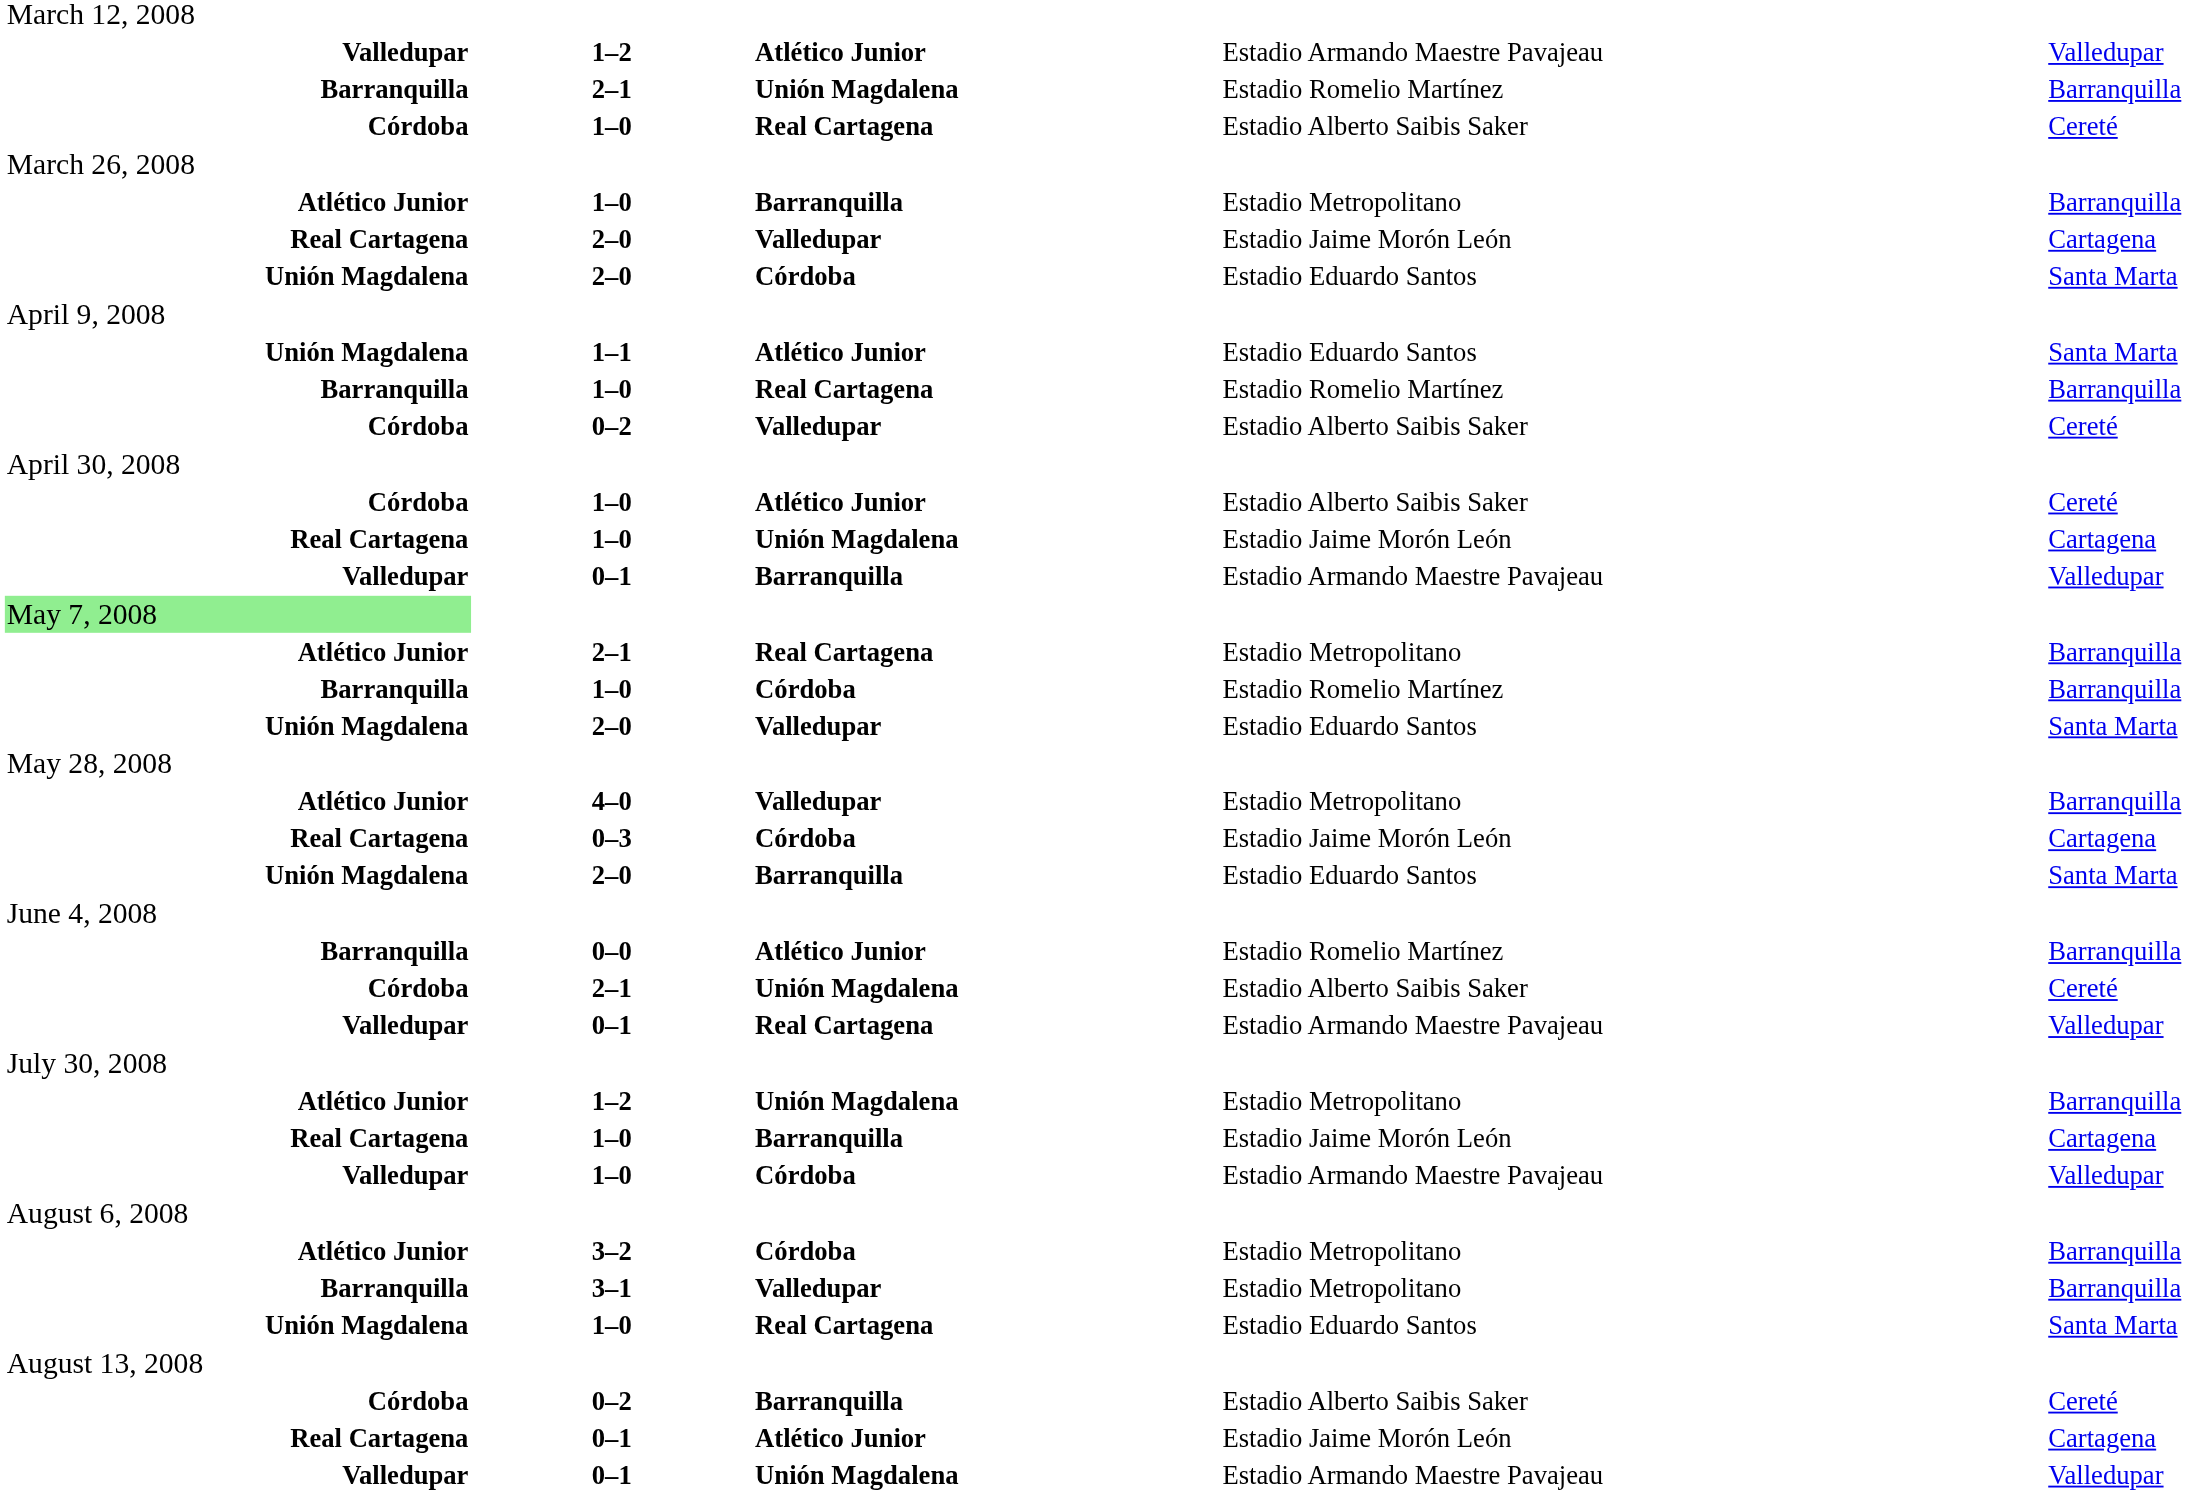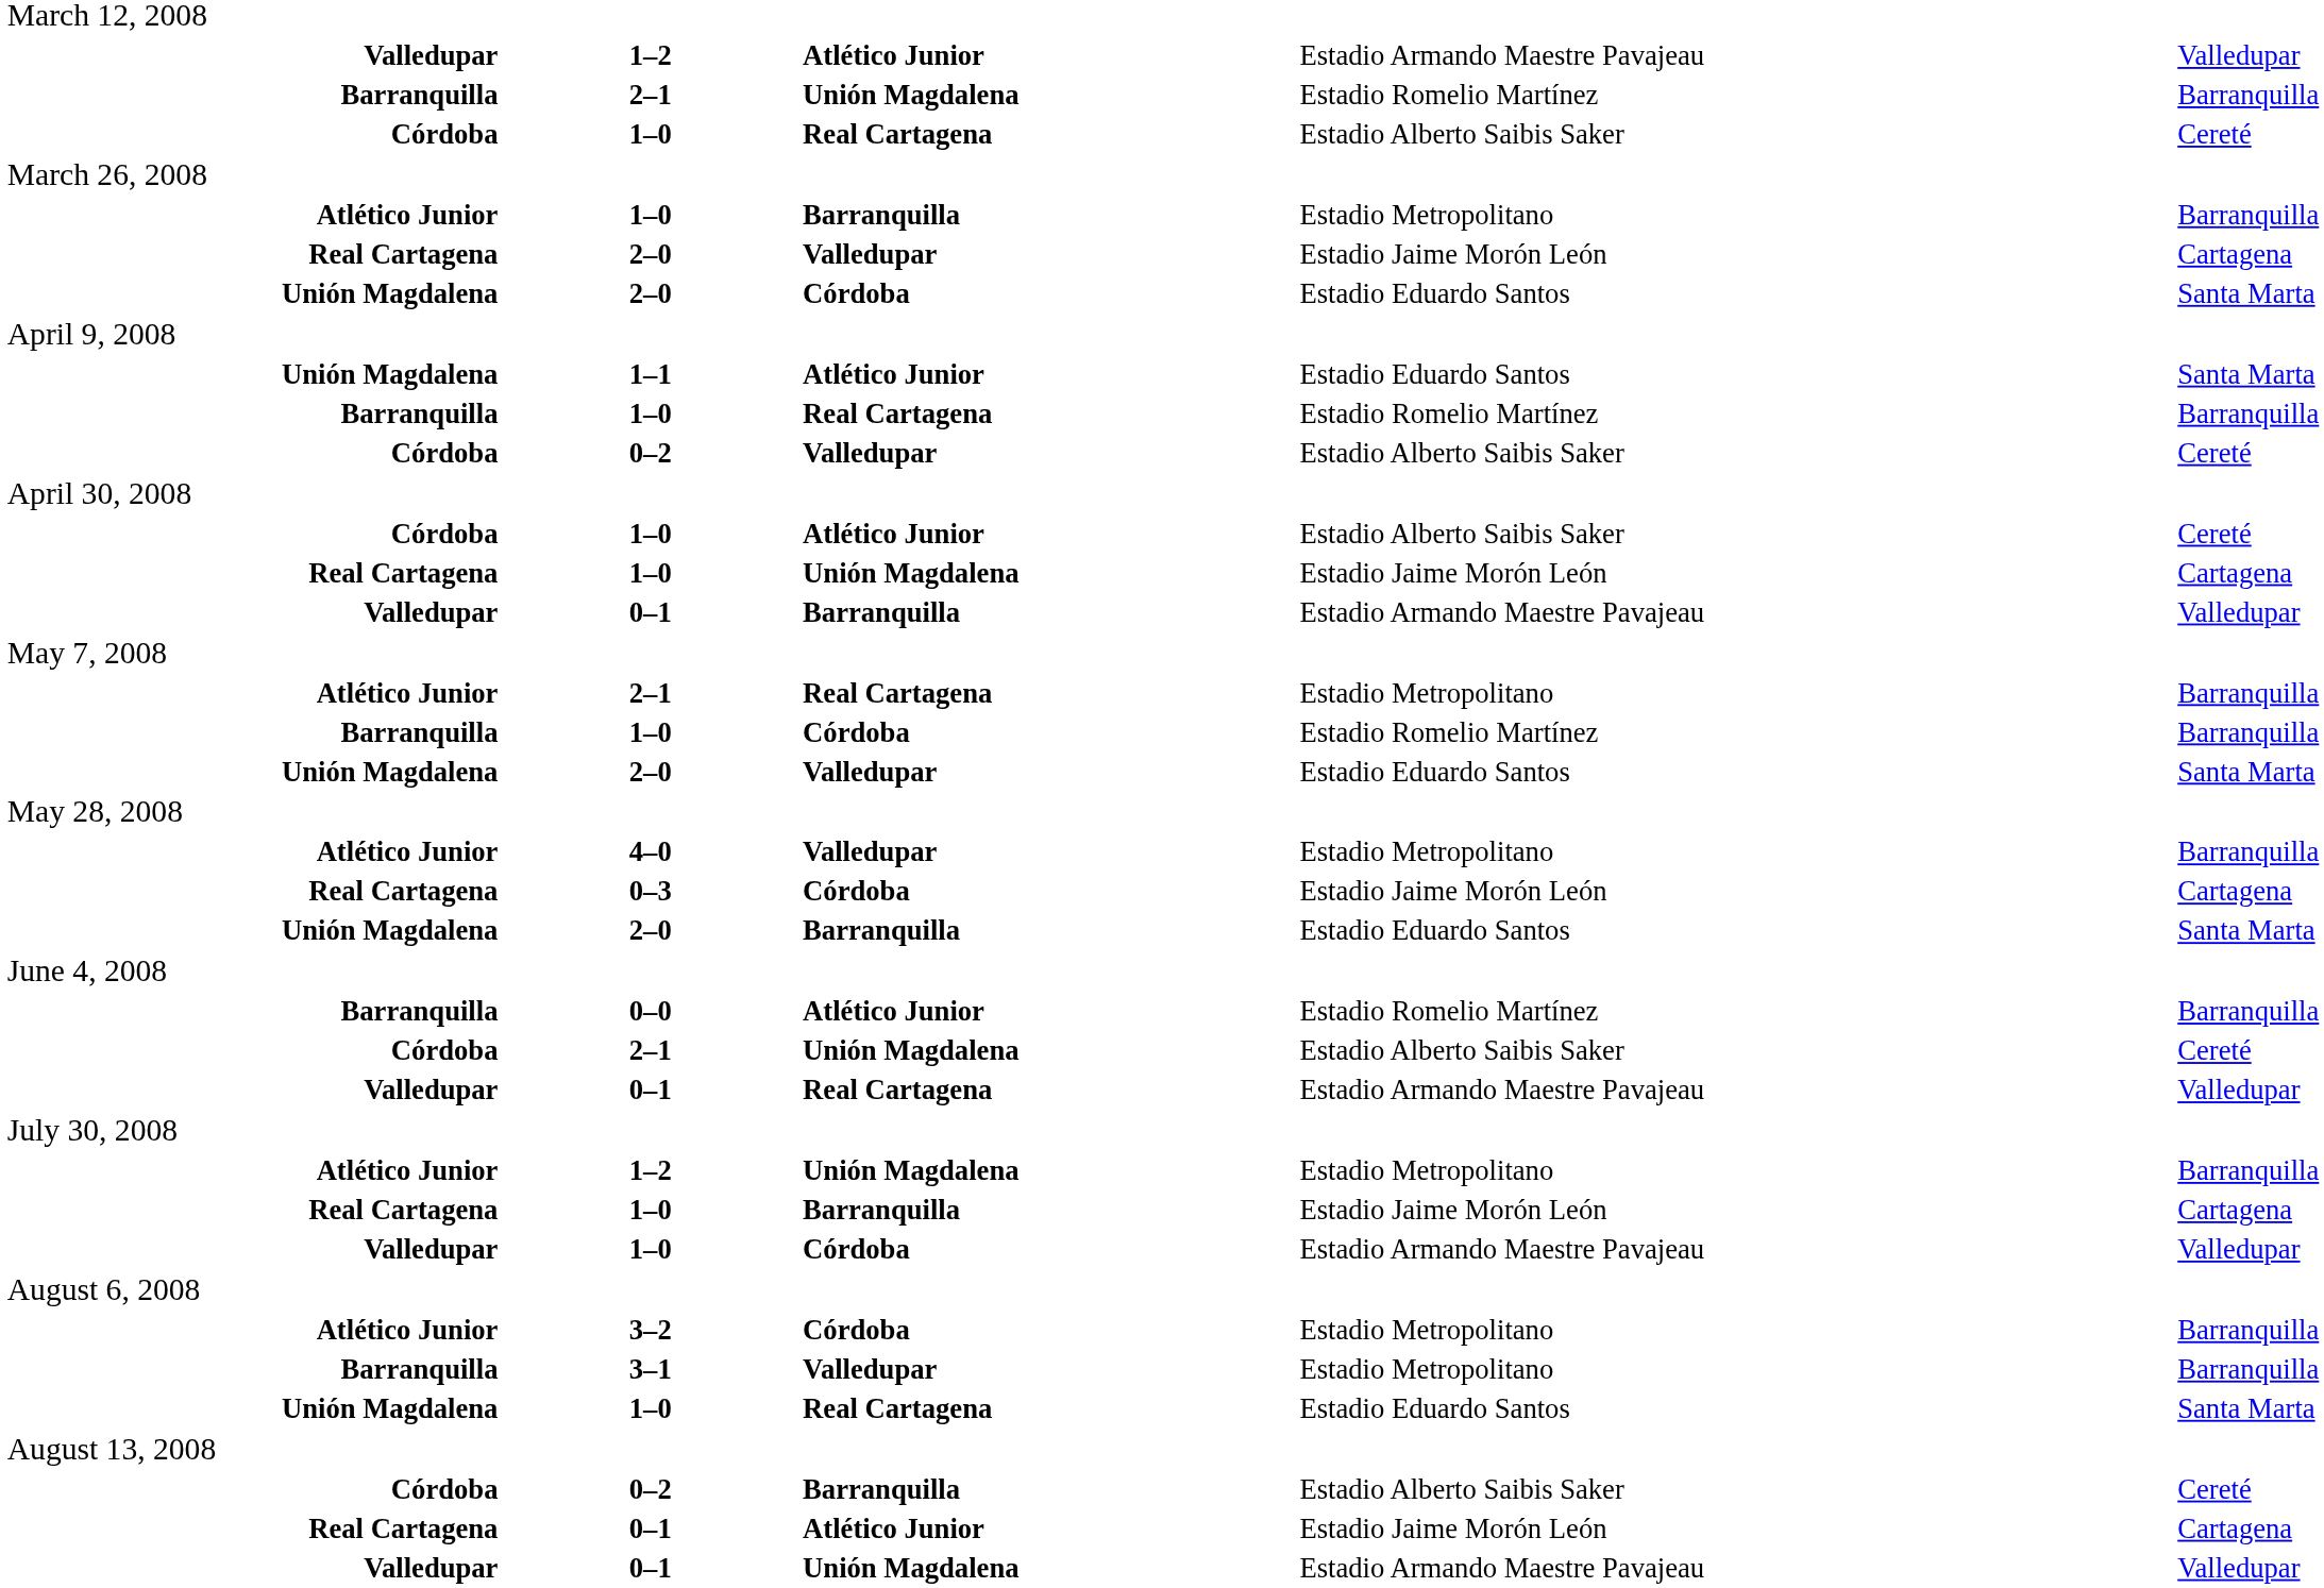May 7, 2008 | column 1: lightgreen background -> no background
